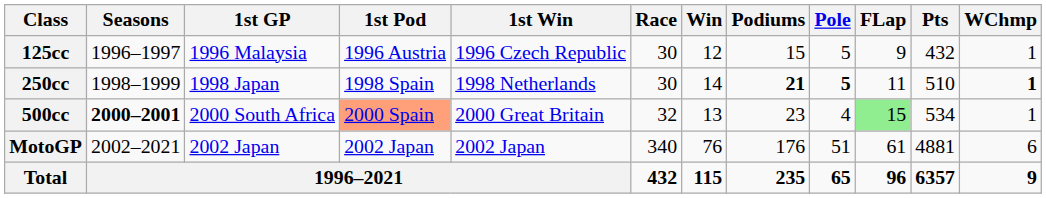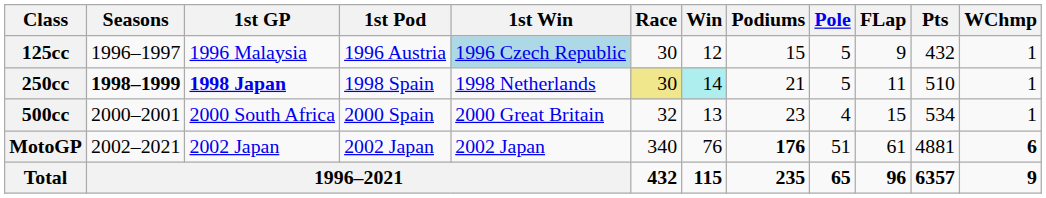125cc | 1st Win: no background -> lightblue background
250cc | Seasons: normal -> bold
250cc | 1st GP: normal -> bold
250cc | Race: no background -> khaki background
250cc | Win: no background -> paleturquoise background
250cc | Podiums: bold -> normal
250cc | Pole: bold -> normal
250cc | WChmp: bold -> normal
500cc | Seasons: bold -> normal
500cc | 1st Pod: lightsalmon background -> no background
500cc | FLap: lightgreen background -> no background
MotoGP | Podiums: normal -> bold
MotoGP | WChmp: normal -> bold
